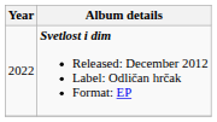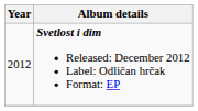row 2 | Year: 2022 -> 2012
